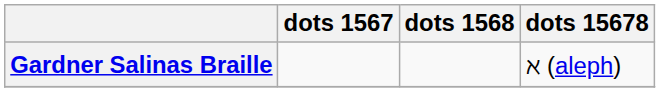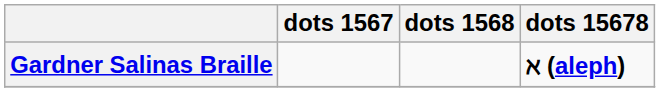Gardner Salinas Braille | dots 15678: normal -> bold
